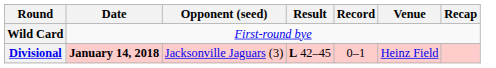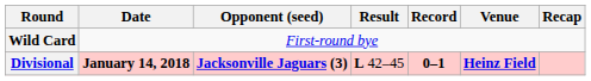Divisional | Opponent (seed): normal -> bold
Divisional | Record: normal -> bold
Divisional | Venue: normal -> bold
